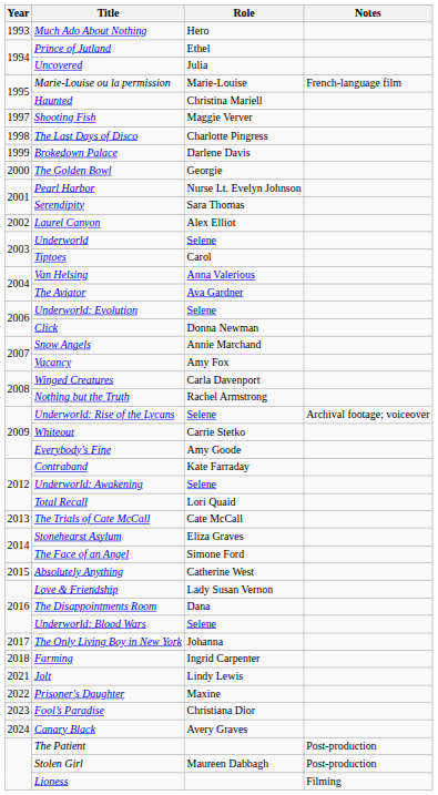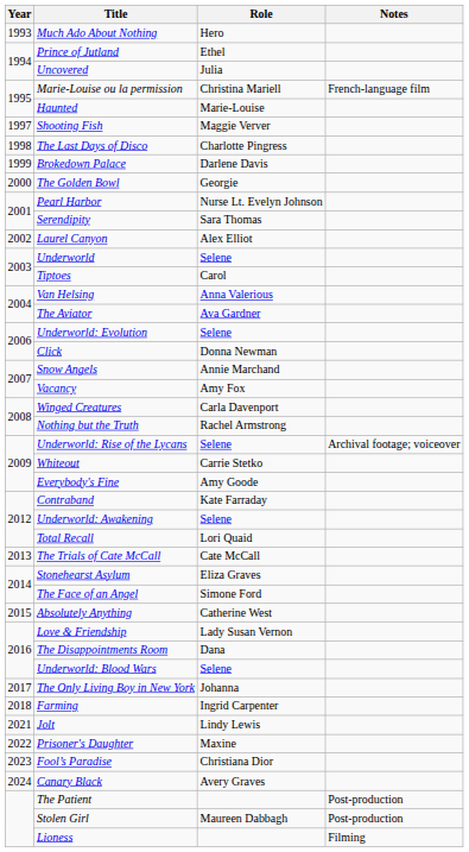Marie-Louise ou la permission | Role: Marie-Louise -> Christina Mariell
Haunted | Role: Christina Mariell -> Marie-Louise
